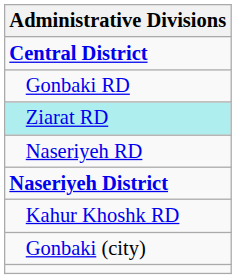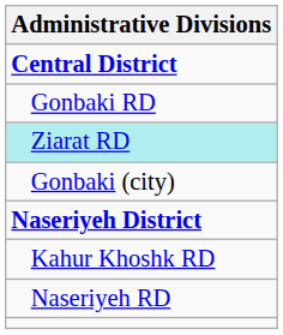row 5 | column 1: Naseriyeh RD -> Gonbaki (city)
row 8 | column 1: Gonbaki (city) -> Naseriyeh RD
